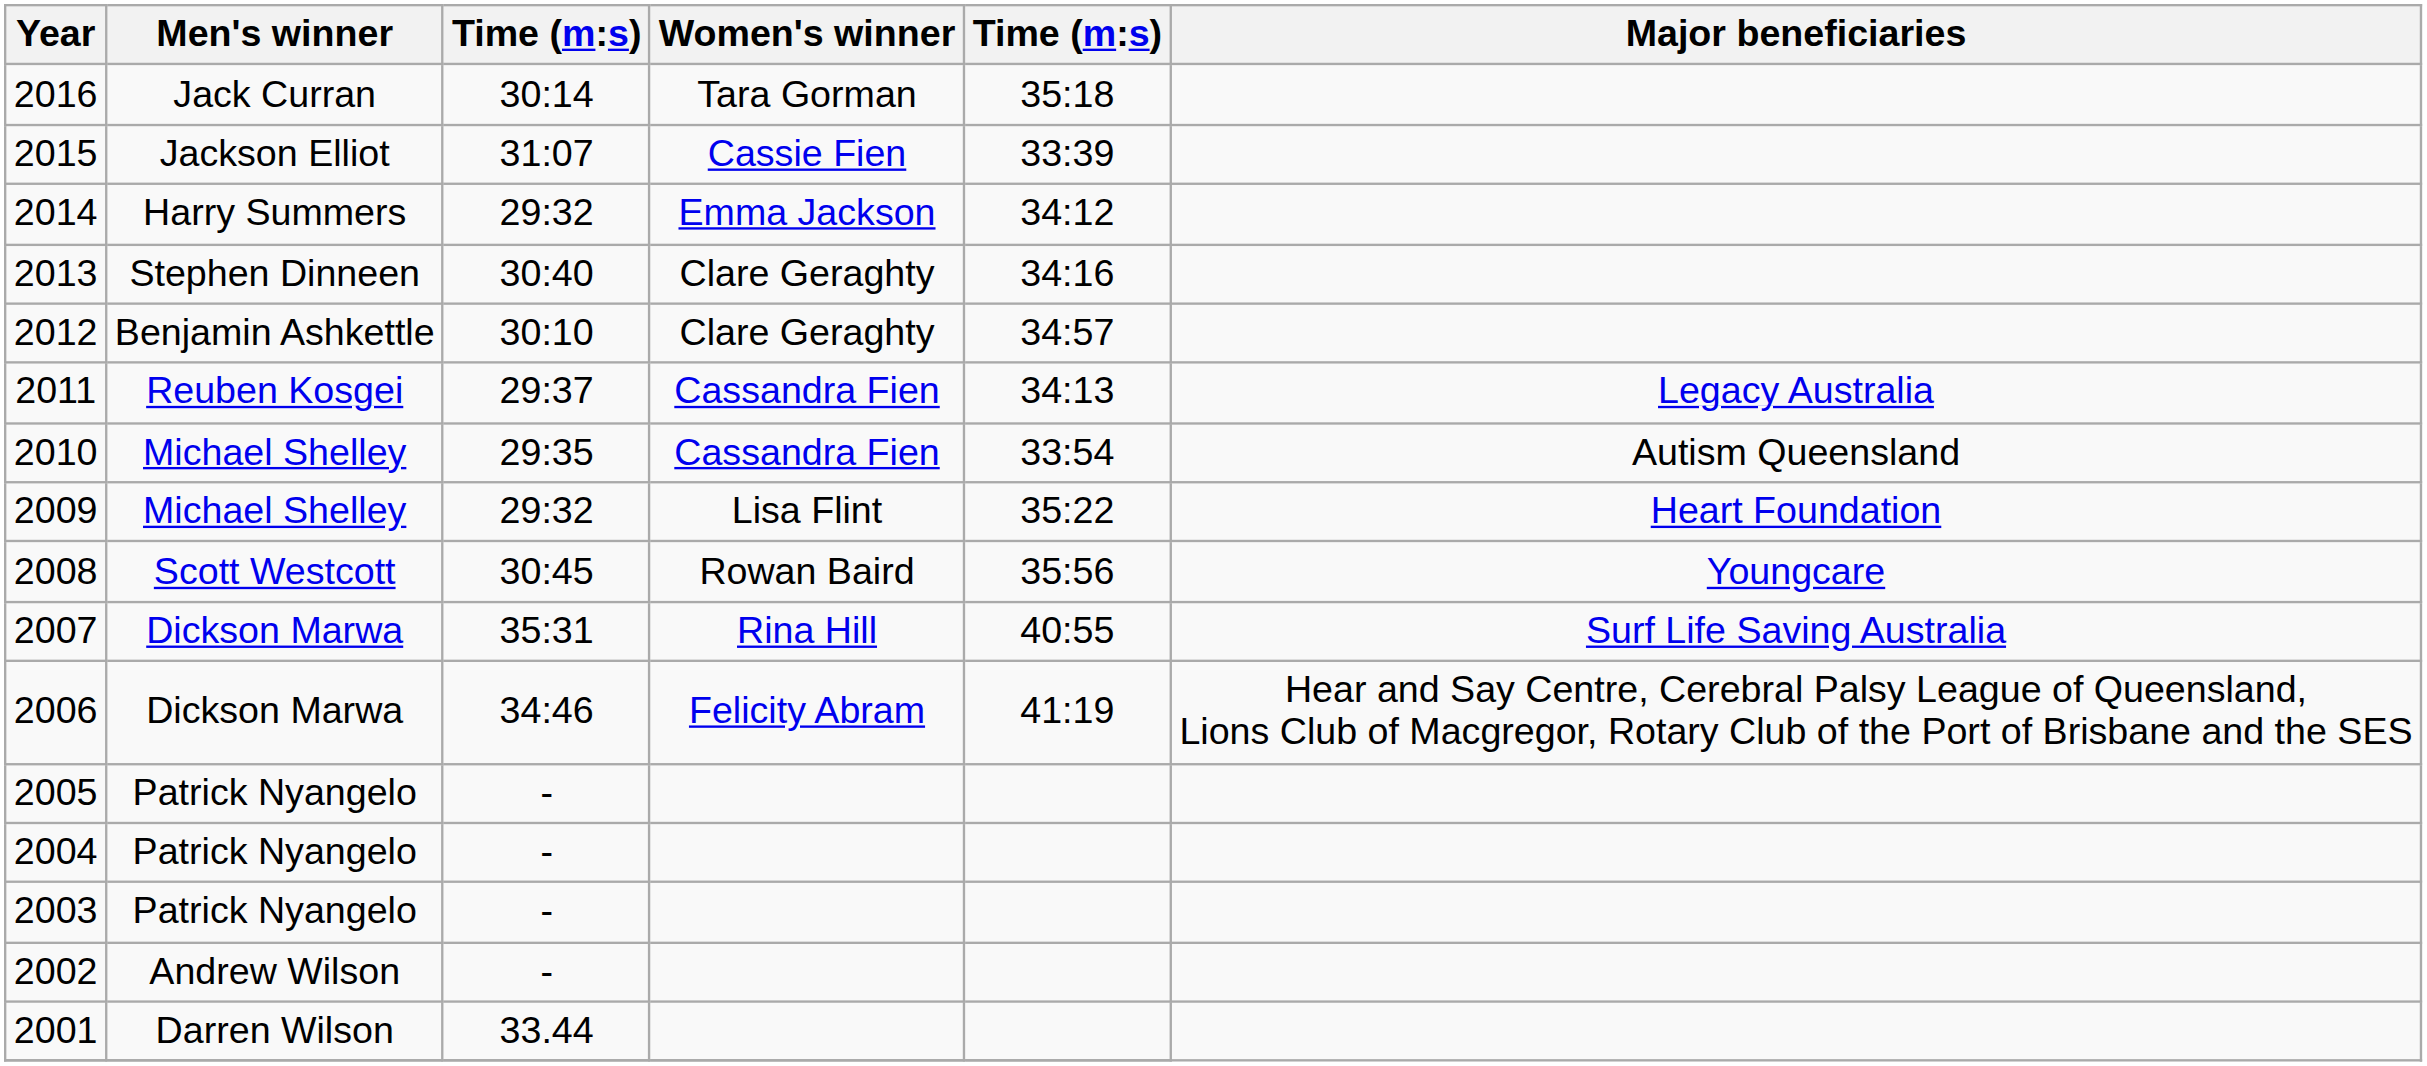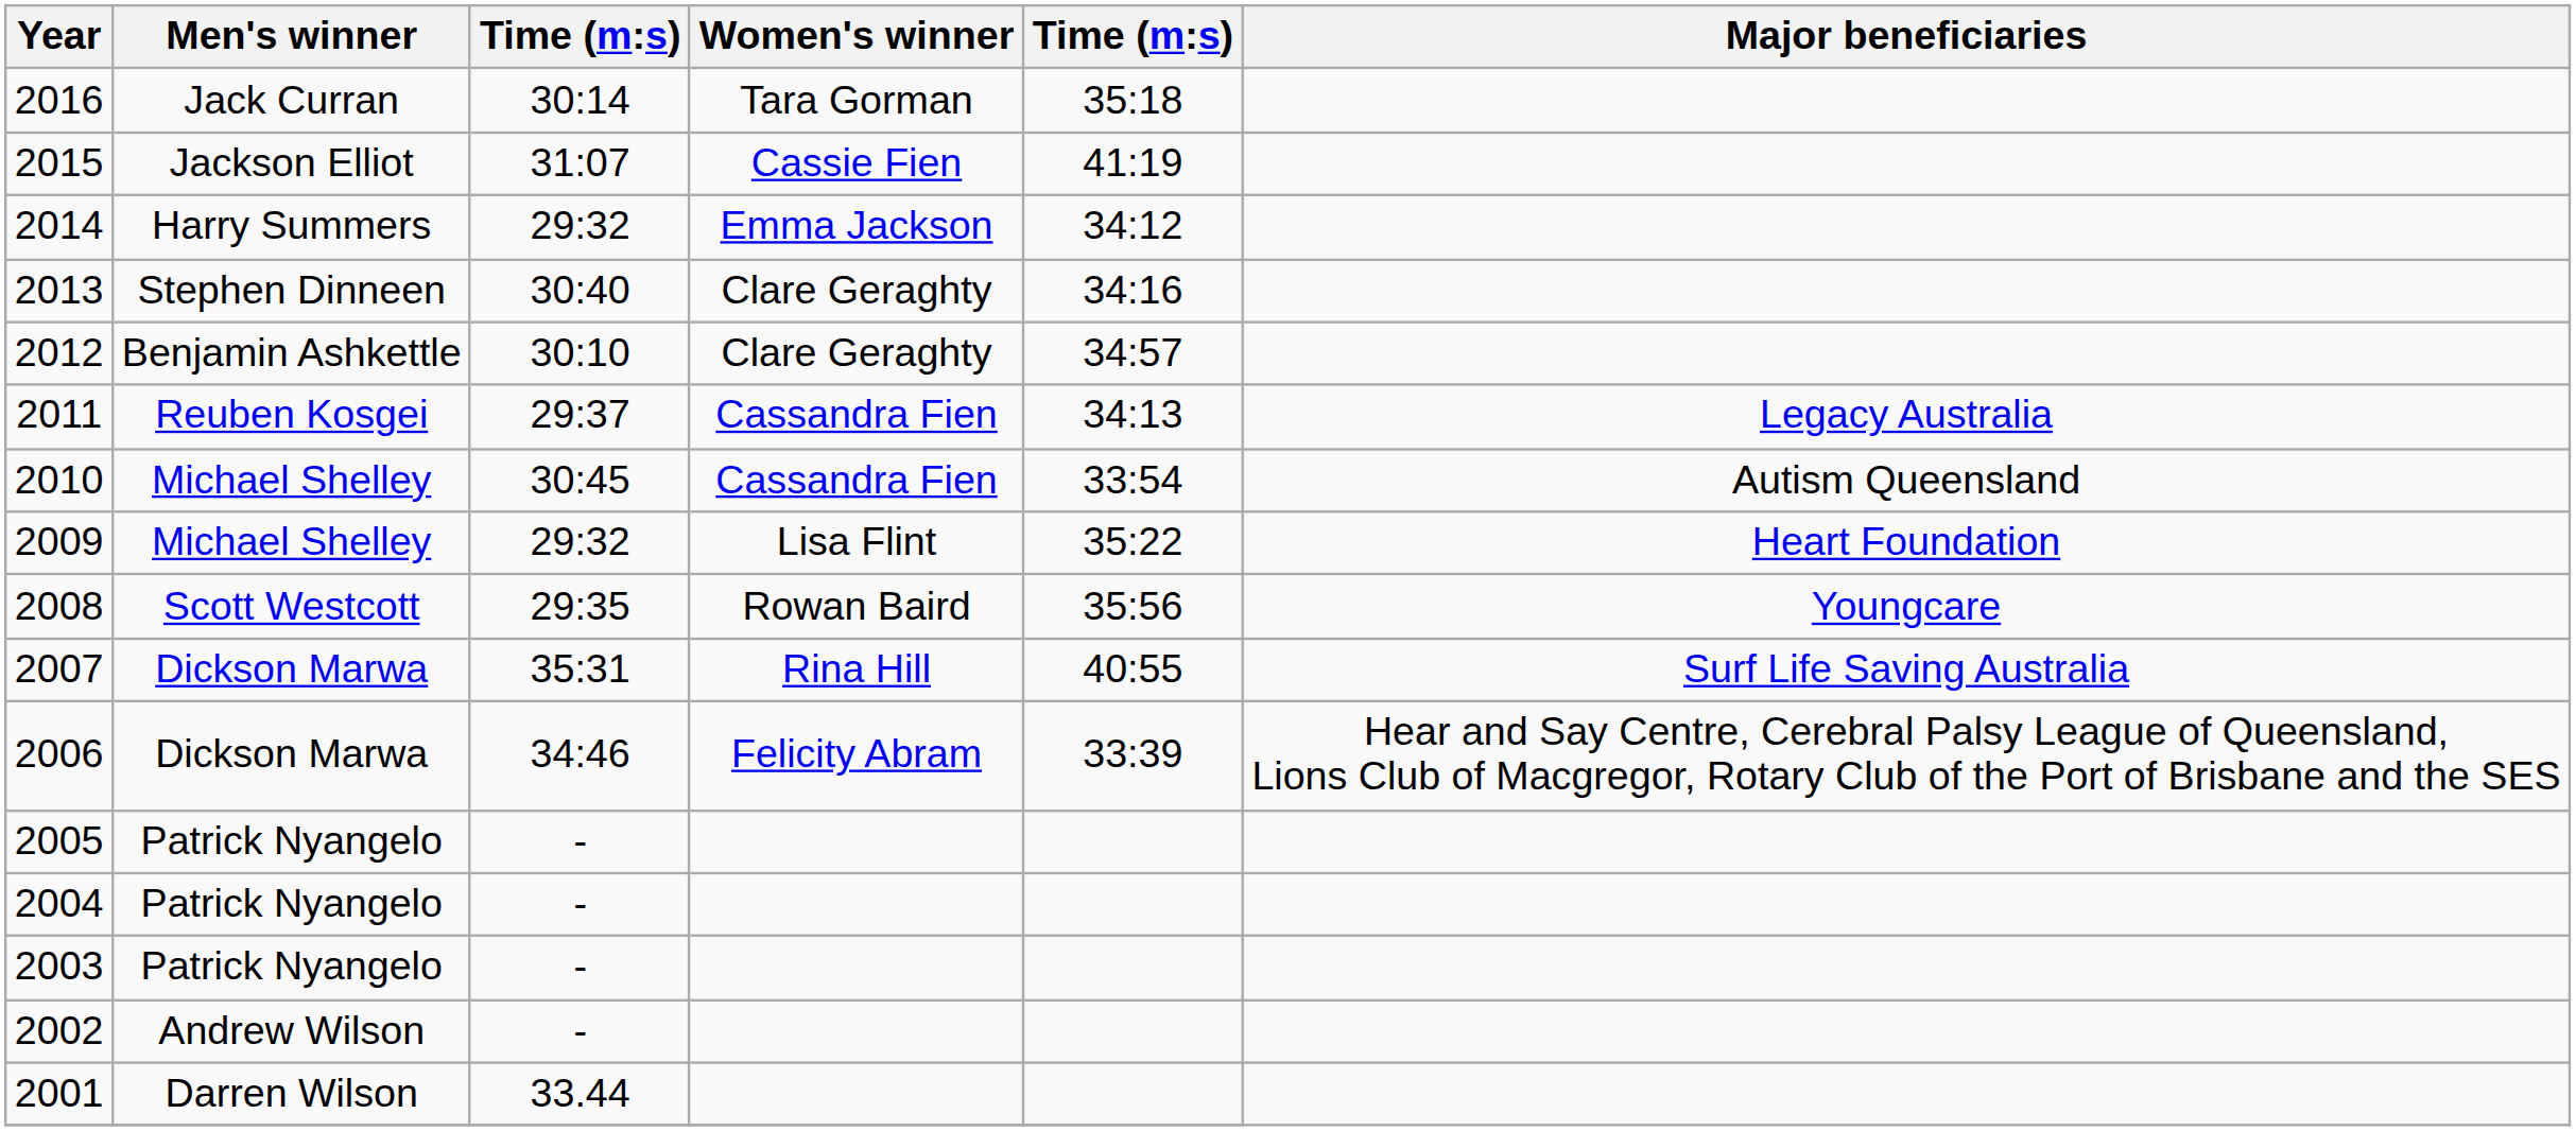2015 | column 5: 33:39 -> 41:19
2010 | column 3: 29:35 -> 30:45
2008 | column 3: 30:45 -> 29:35
2006 | column 5: 41:19 -> 33:39
